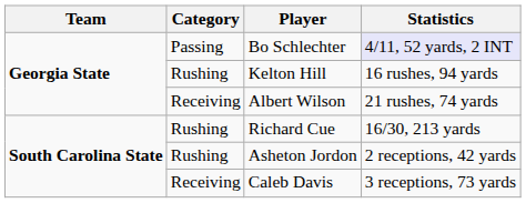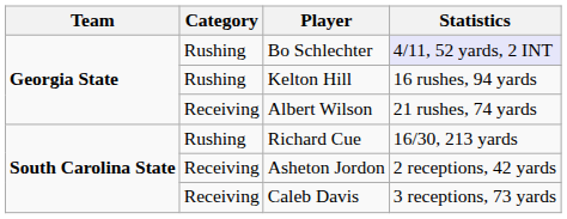Bo Schlechter | Category: Passing -> Rushing
Asheton Jordon | Category: Rushing -> Receiving
